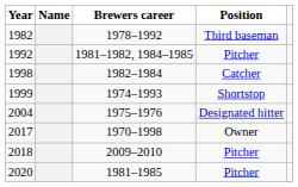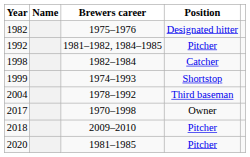1982 | Brewers career: 1978–1992 -> 1975–1976
1982 | Position: Third baseman -> Designated hitter
2004 | Brewers career: 1975–1976 -> 1978–1992
2004 | Position: Designated hitter -> Third baseman
